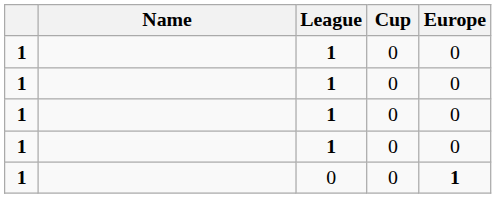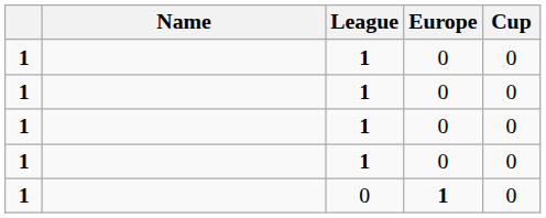columns swapped: Cup <-> Europe
